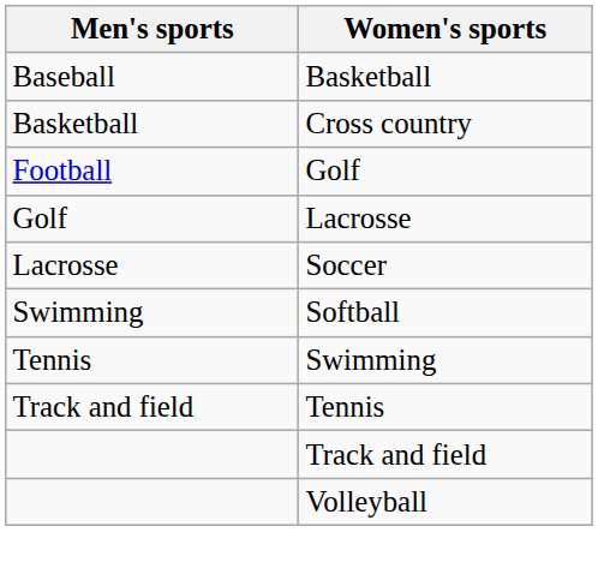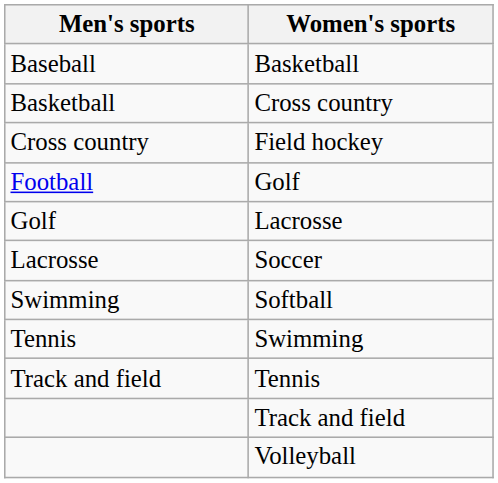+ row: Cross country | Field hockey
